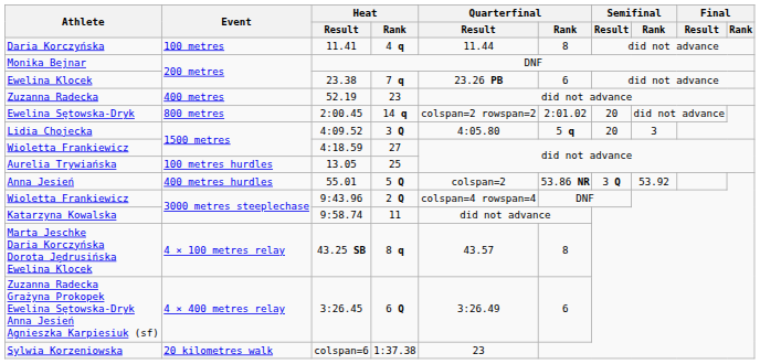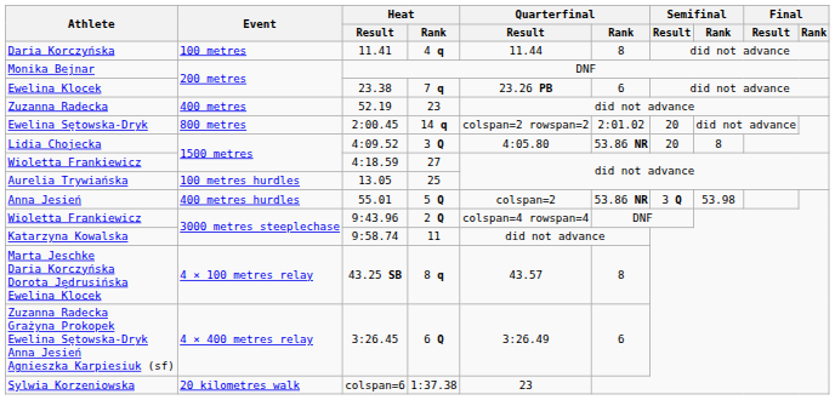Lidia Chojecka | Quarterfinal / Rank: 5 q -> 53.86 NR
Lidia Chojecka | Semifinal / Rank: 3 -> 8
Anna Jesień | Semifinal / Rank: 53.92 -> 53.98
